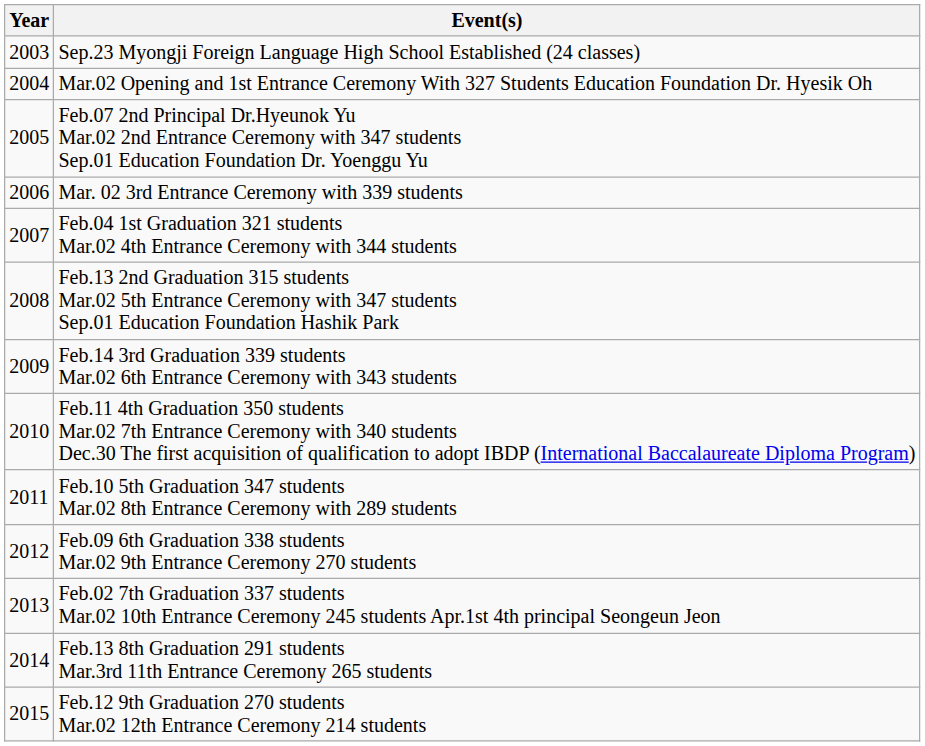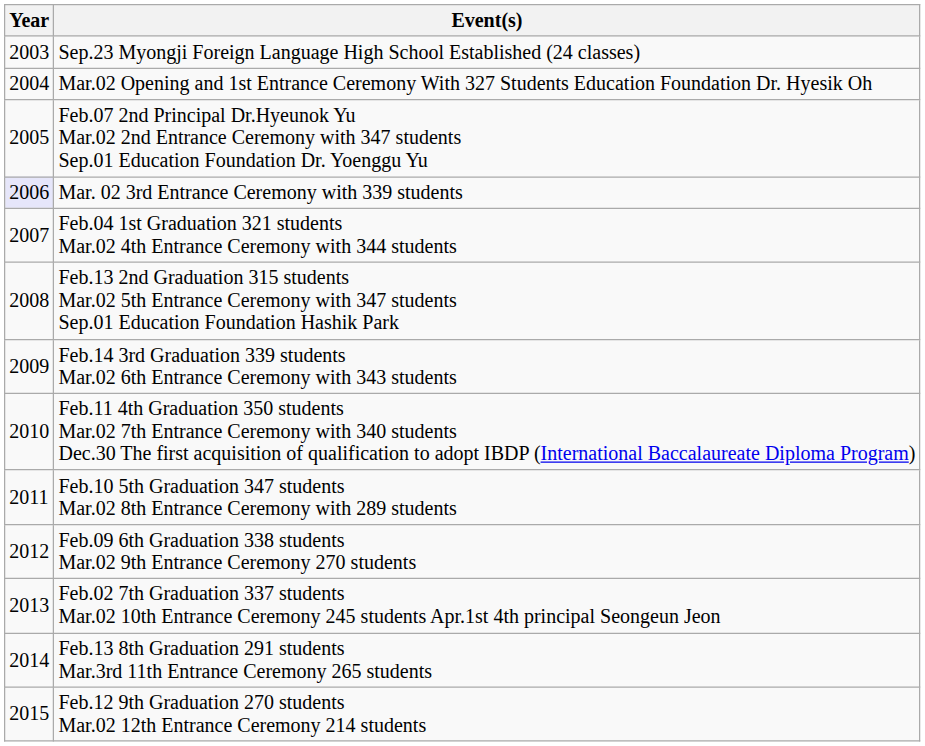Mar. 02 3rd Entrance Ceremony with 339 students | Year: no background -> lavender background
